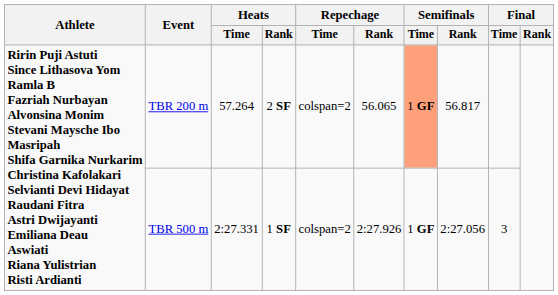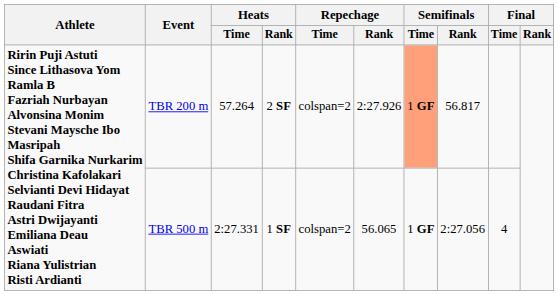TBR 200 m | Repechage / Rank: 56.065 -> 2:27.926
TBR 500 m | Repechage / Rank: 2:27.926 -> 56.065
TBR 500 m | Final / Time: 3 -> 4
